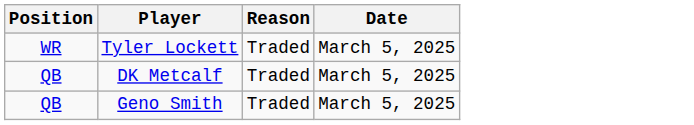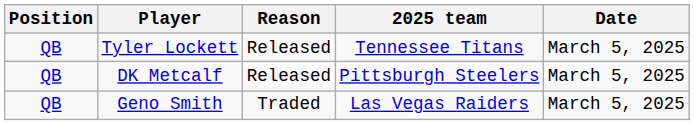+ column: 2025 team | Tennessee Titans | Pittsburgh Steelers | Las Vegas Raiders
Tyler Lockett | Position: WR -> QB
Tyler Lockett | Reason: Traded -> Released
DK Metcalf | Reason: Traded -> Released
